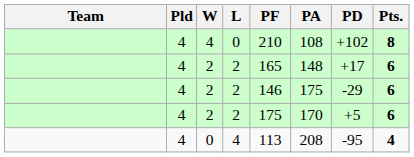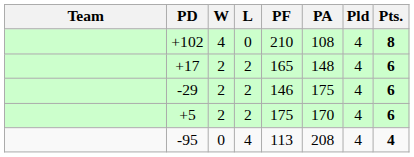columns swapped: Pld <-> PD
